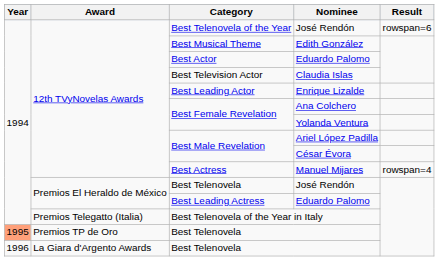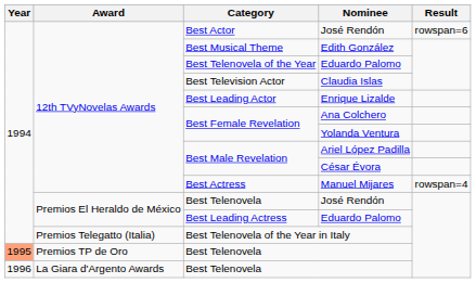12th TVyNovelas Awards / José Rendón | Category: Best Telenovela of the Year -> Best Actor
12th TVyNovelas Awards / Eduardo Palomo | Category: Best Actor -> Best Telenovela of the Year
